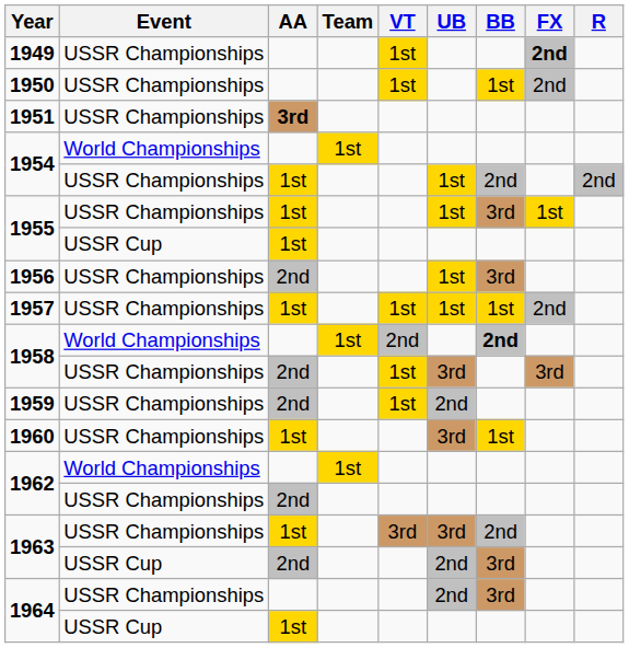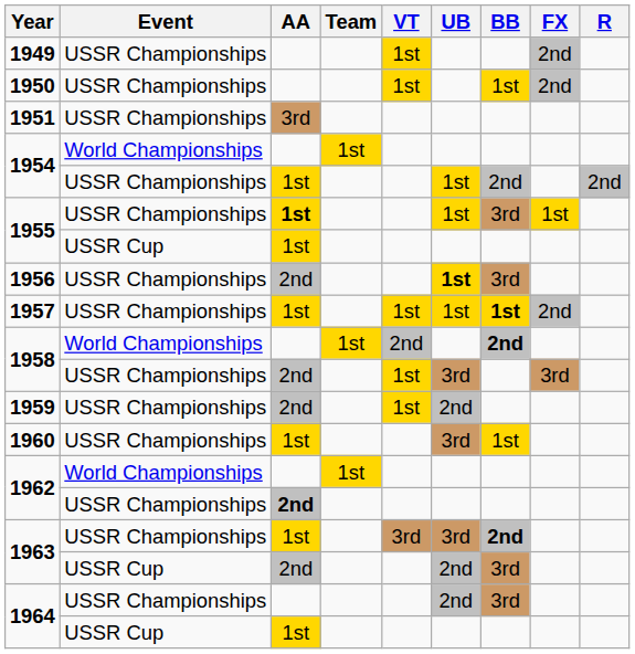1949 | FX: bold -> normal
1951 | AA: bold -> normal
1955 / USSR Championships | AA: normal -> bold
1956 | UB: normal -> bold
1957 | BB: normal -> bold
1962 / USSR Championships | AA: normal -> bold
1963 / USSR Championships | BB: normal -> bold
